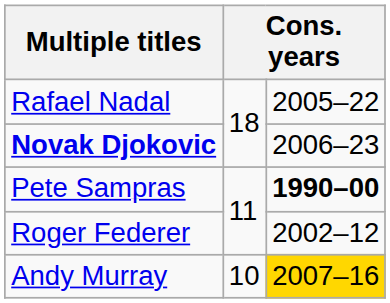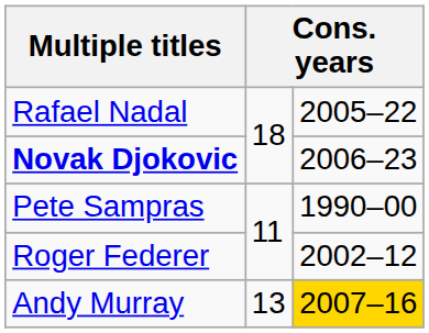Pete Sampras | column 3: bold -> normal
Andy Murray | column 2: 10 -> 13
